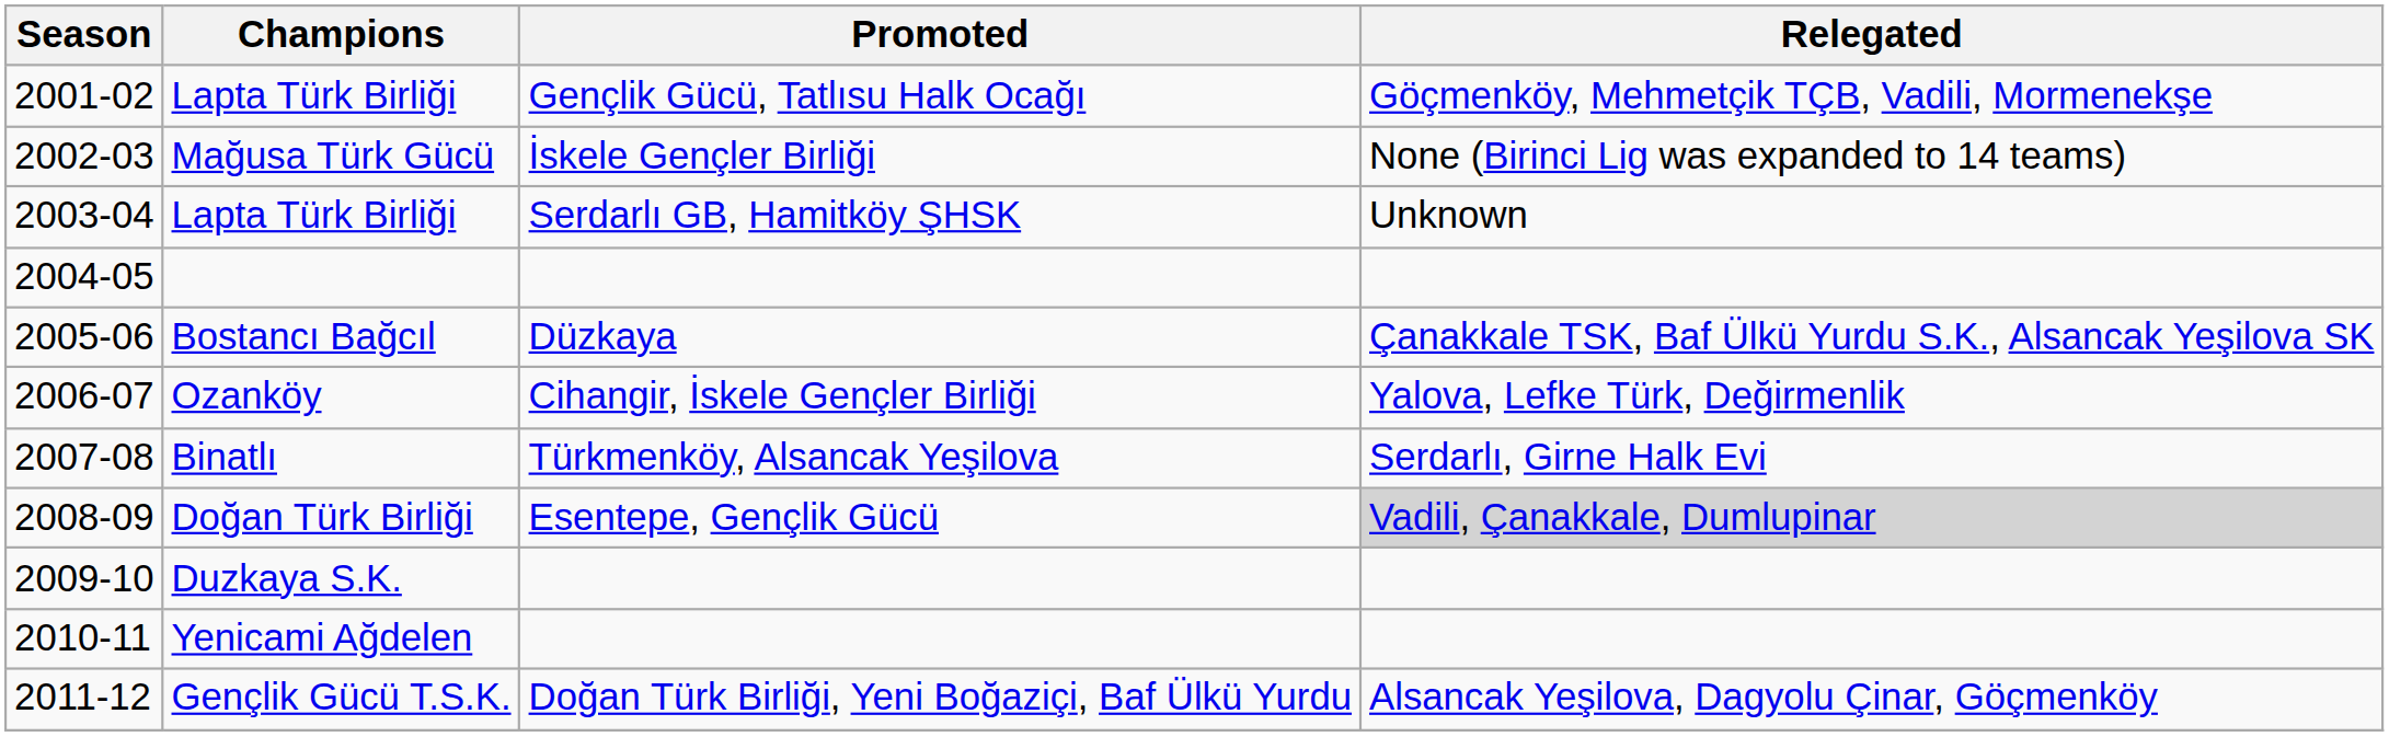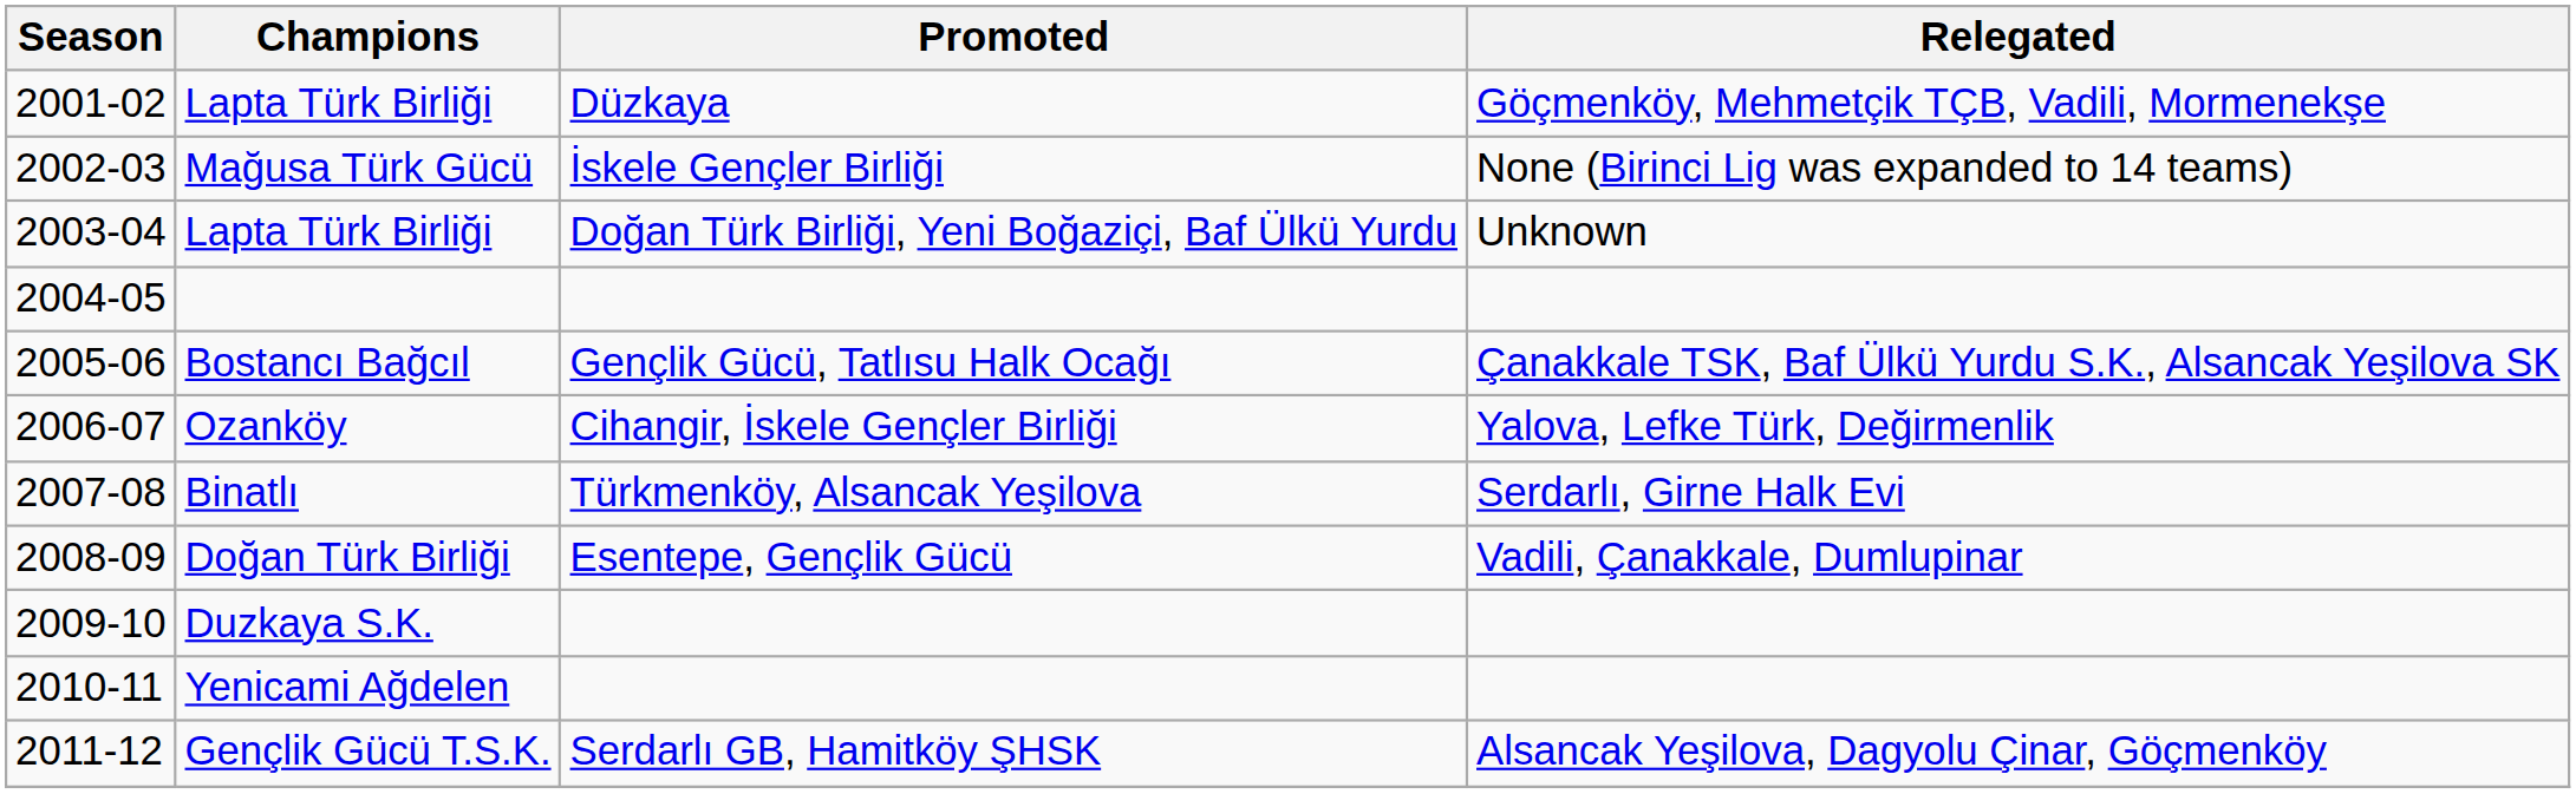2001-02 / Lapta Türk Birliği | Promoted: Gençlik Gücü, Tatlısu Halk Ocağı -> Düzkaya
2003-04 / Lapta Türk Birliği | Promoted: Serdarlı GB, Hamitköy ŞHSK -> Doğan Türk Birliği, Yeni Boğaziçi, Baf Ülkü Yurdu
Bostancı Bağcıl | Promoted: Düzkaya -> Gençlik Gücü, Tatlısu Halk Ocağı
Doğan Türk Birliği | Relegated: lightgrey background -> no background
Gençlik Gücü T.S.K. | Promoted: Doğan Türk Birliği, Yeni Boğaziçi, Baf Ülkü Yurdu -> Serdarlı GB, Hamitköy ŞHSK
